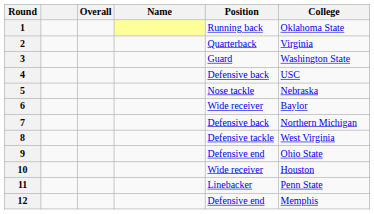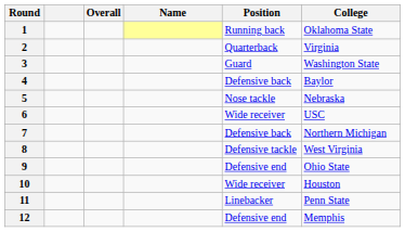4 | College: USC -> Baylor
6 | College: Baylor -> USC
